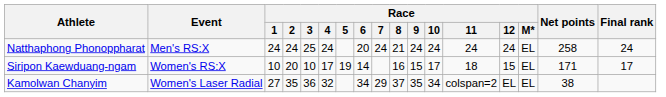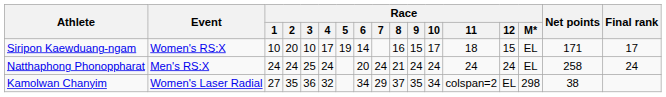rows swapped: Natthaphong Phonoppharat <-> Siripon Kaewduang-ngam
Kamolwan Chanyim | Race / M*: EL -> 298
